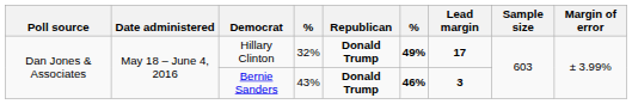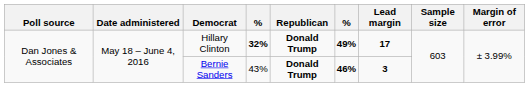Hillary Clinton | column 4: normal -> bold
